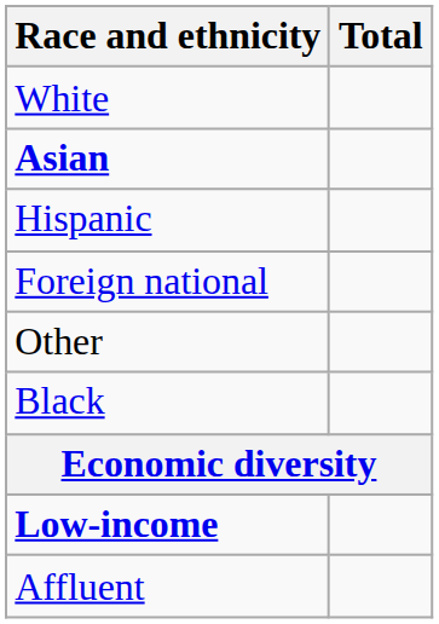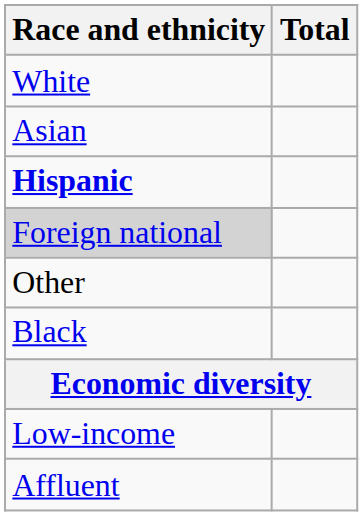Asian | Race and ethnicity: bold -> normal
Hispanic | Race and ethnicity: normal -> bold
Foreign national | Race and ethnicity: no background -> lightgrey background
Low-income | Race and ethnicity: bold -> normal
